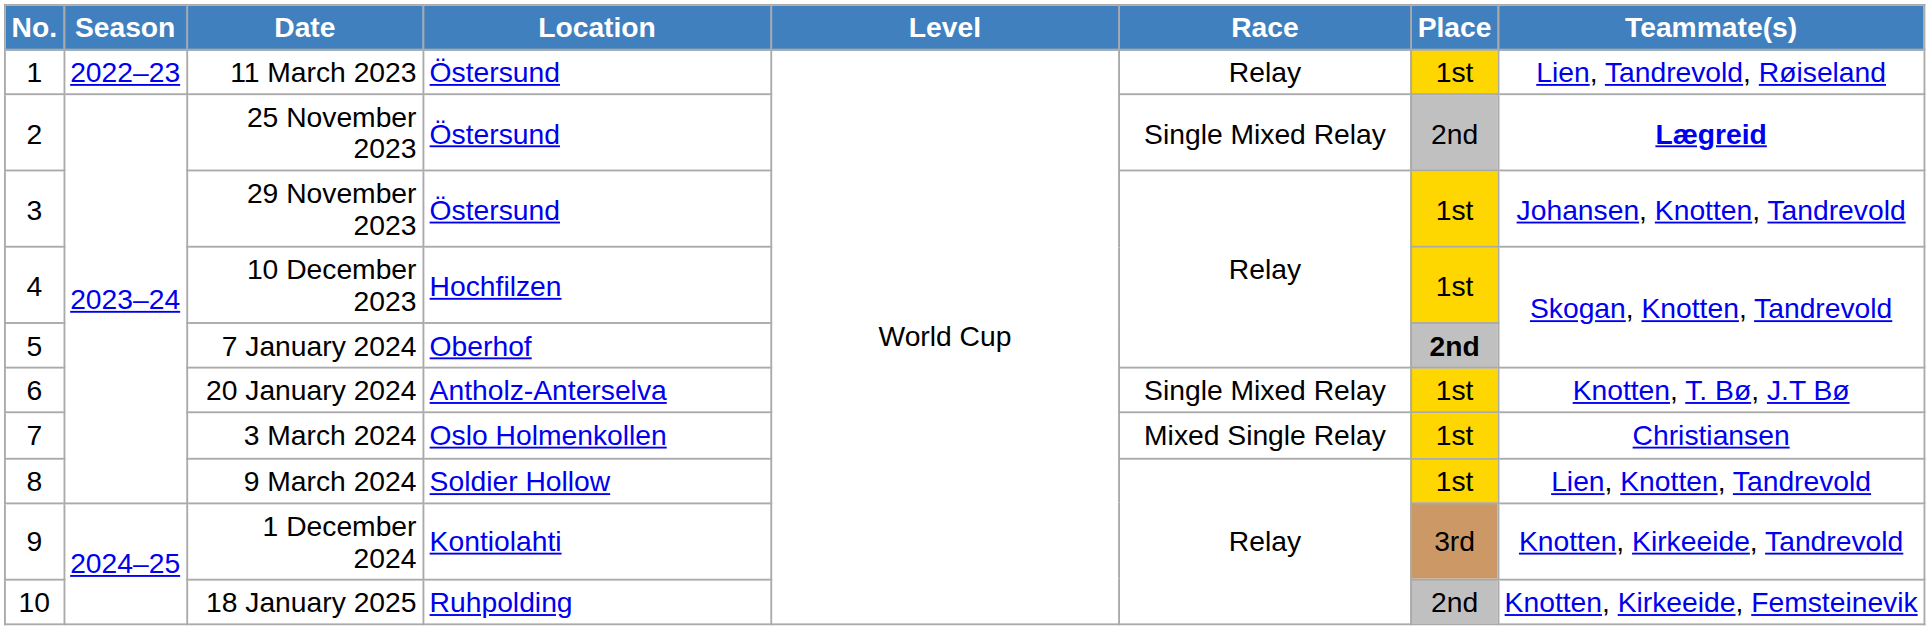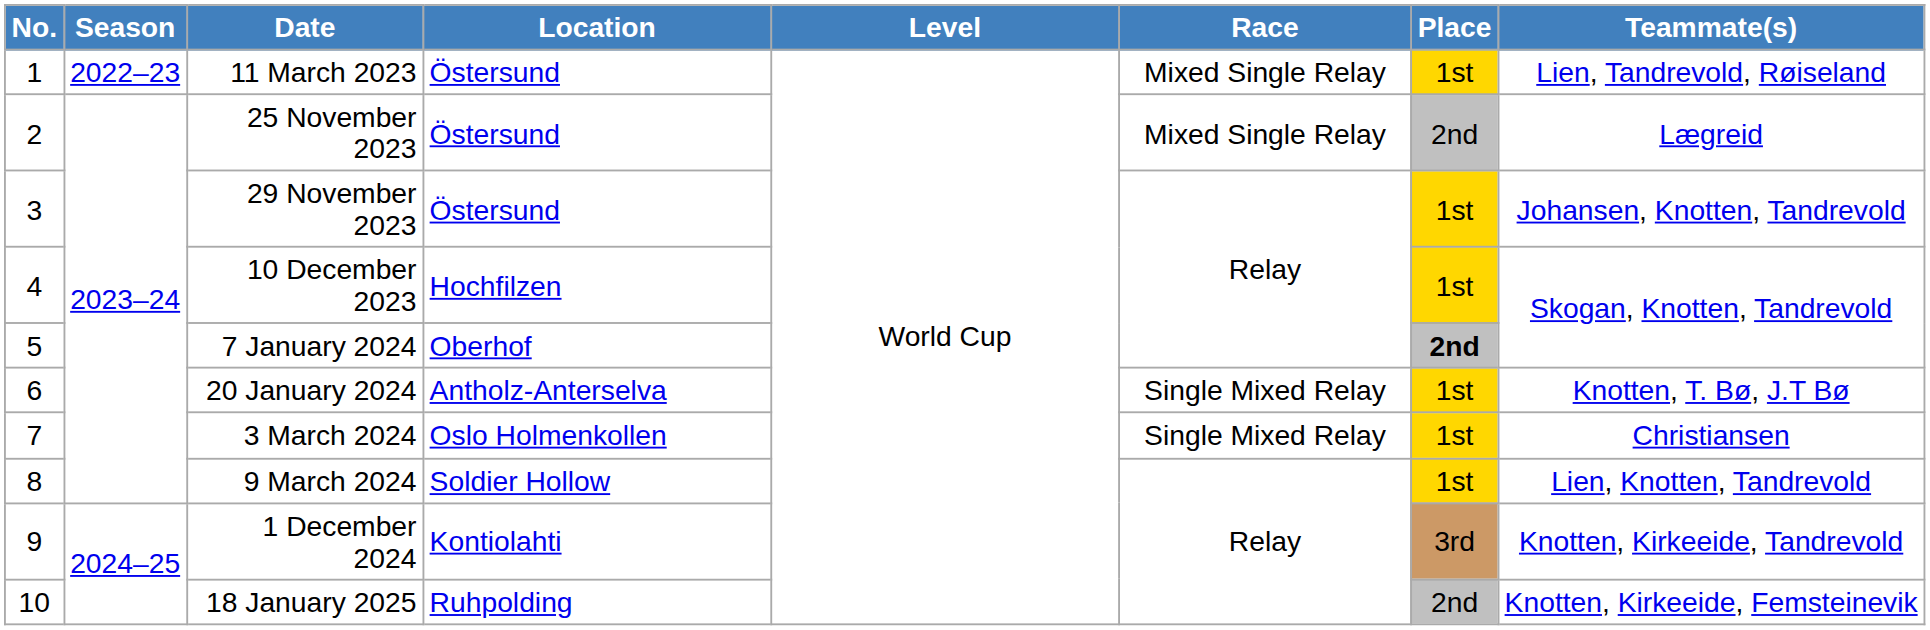11 March 2023 | Race: Relay -> Mixed Single Relay
25 November 2023 | Race: Single Mixed Relay -> Mixed Single Relay
25 November 2023 | Teammate(s): bold -> normal
3 March 2024 | Race: Mixed Single Relay -> Single Mixed Relay
